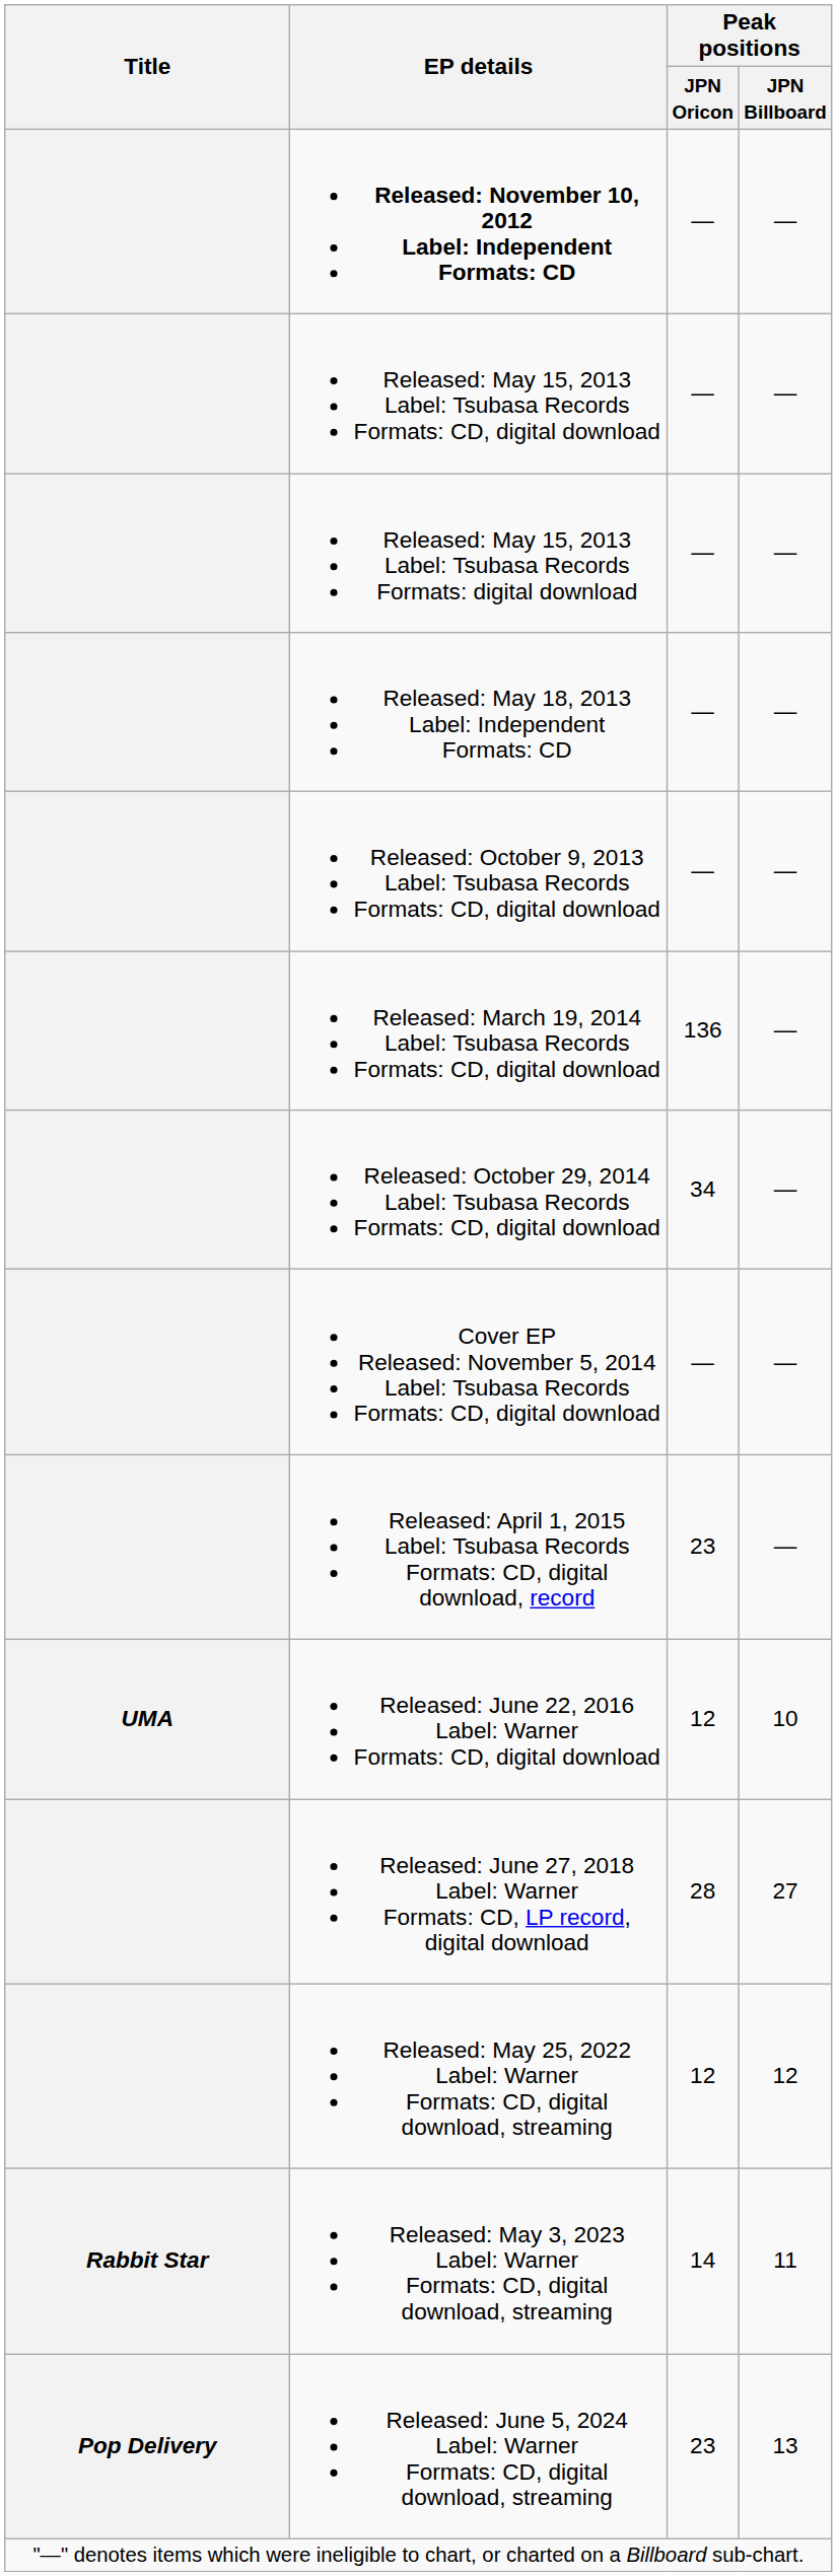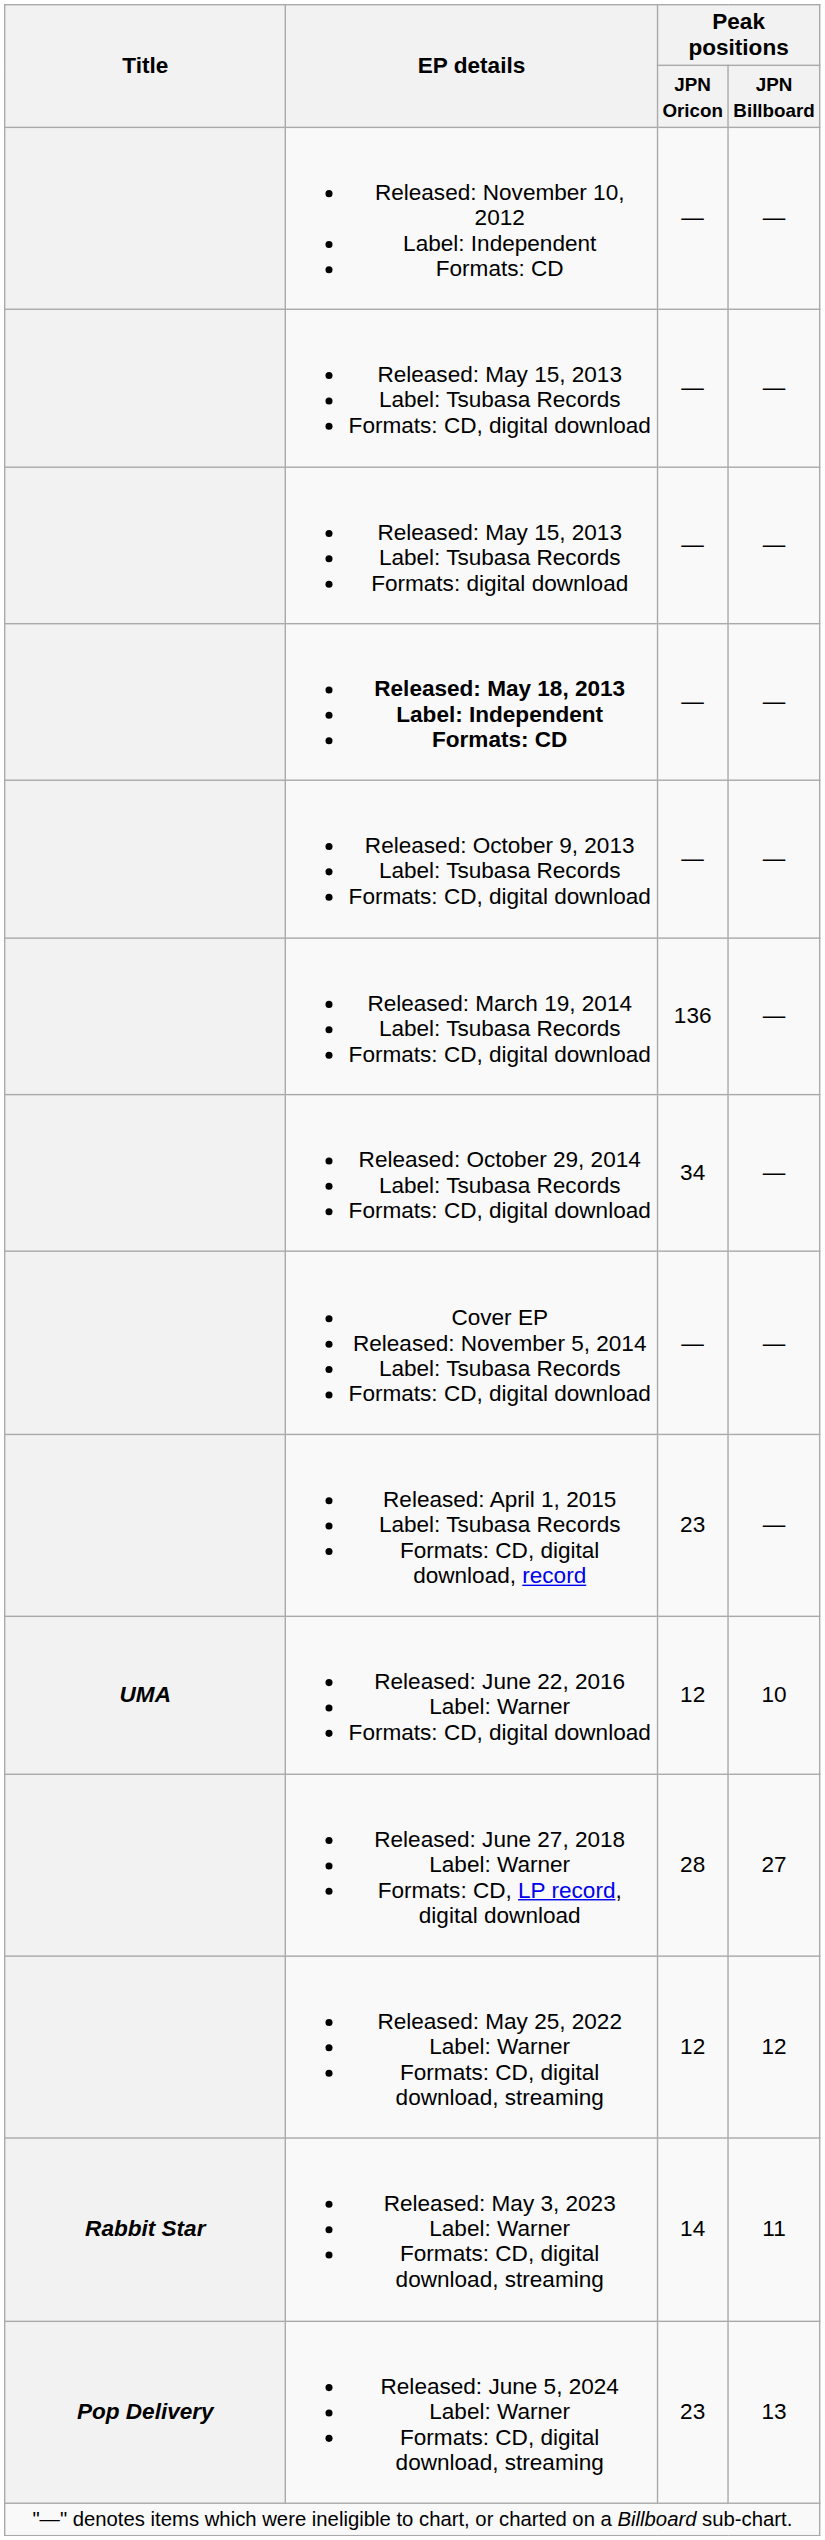Released: November 10, 2012 Label: Independent Formats: CD | EP details: bold -> normal
Released: May 18, 2013 Label: Independent Formats: CD | EP details: normal -> bold
